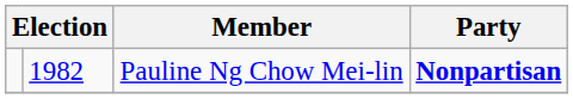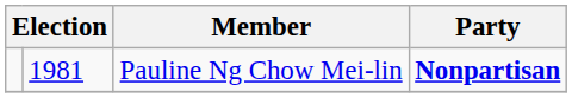Pauline Ng Chow Mei-lin | column 2: 1982 -> 1981
